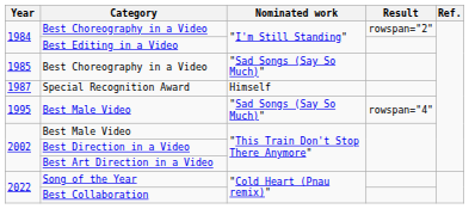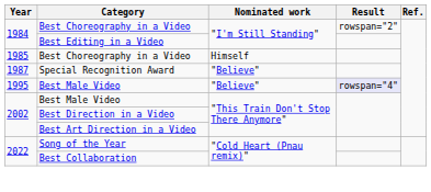1985 / Best Choreography in a Video | Nominated work: "Sad Songs (Say So Much)" -> Himself
Special Recognition Award | Nominated work: Himself -> "Believe"
1995 / Best Male Video | Nominated work: "Sad Songs (Say So Much)" -> "Believe"
1995 / Best Male Video | Result: no background -> lavender background
